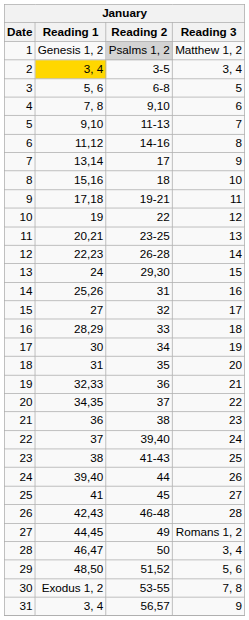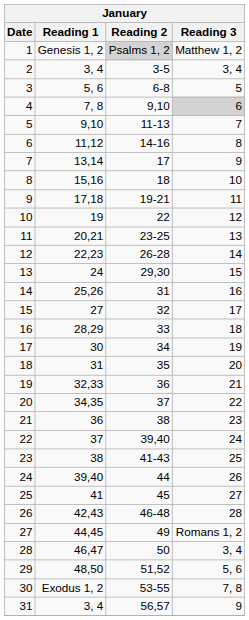2 | Reading 1: gold background -> no background
4 | Reading 3: no background -> lightgrey background
